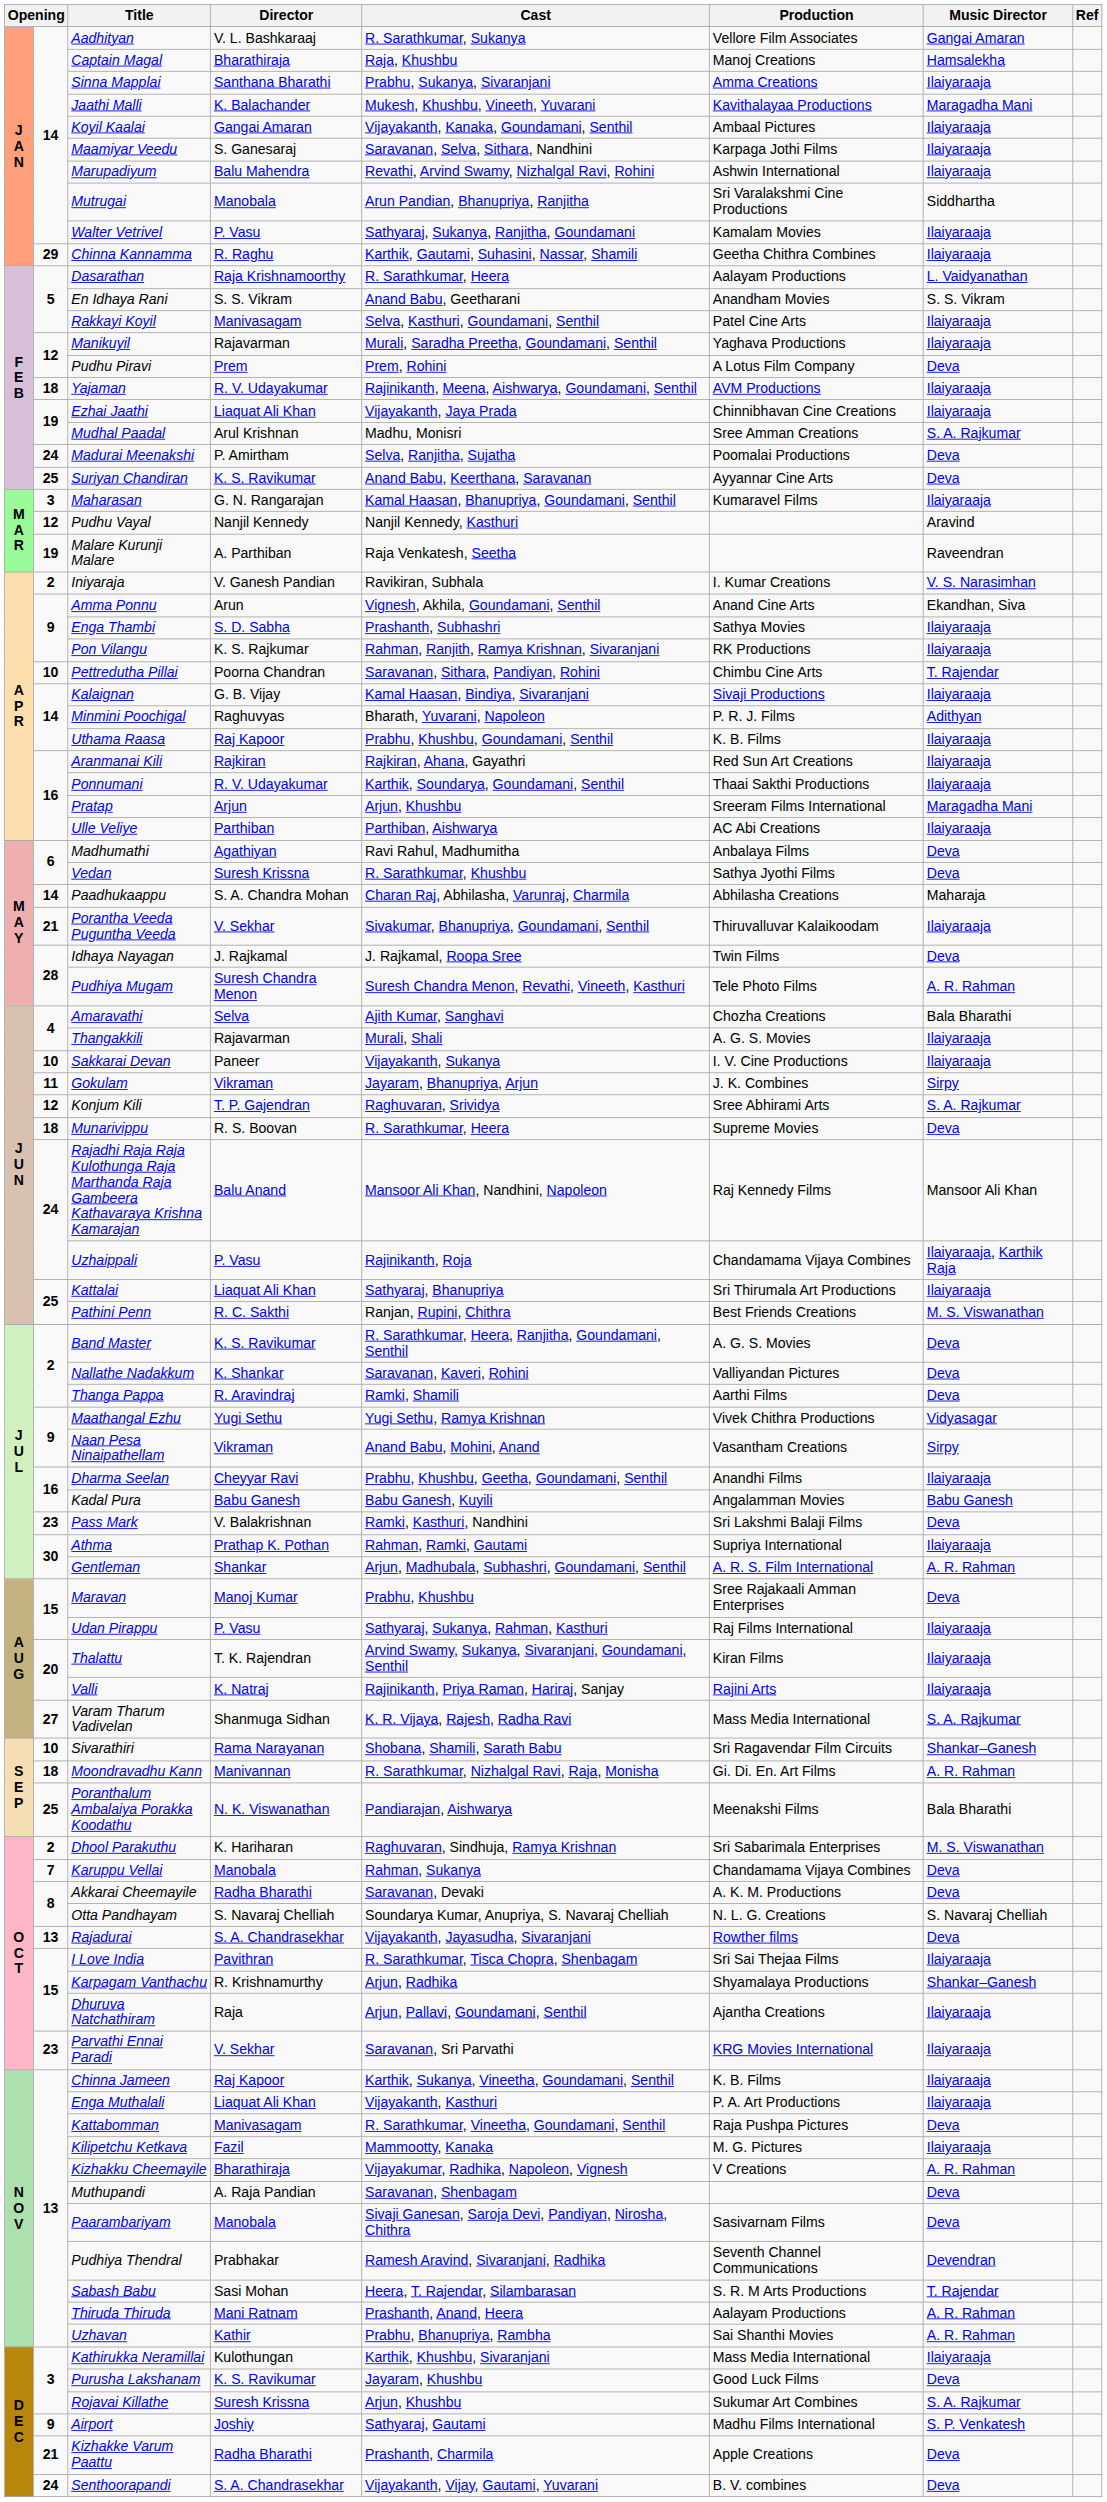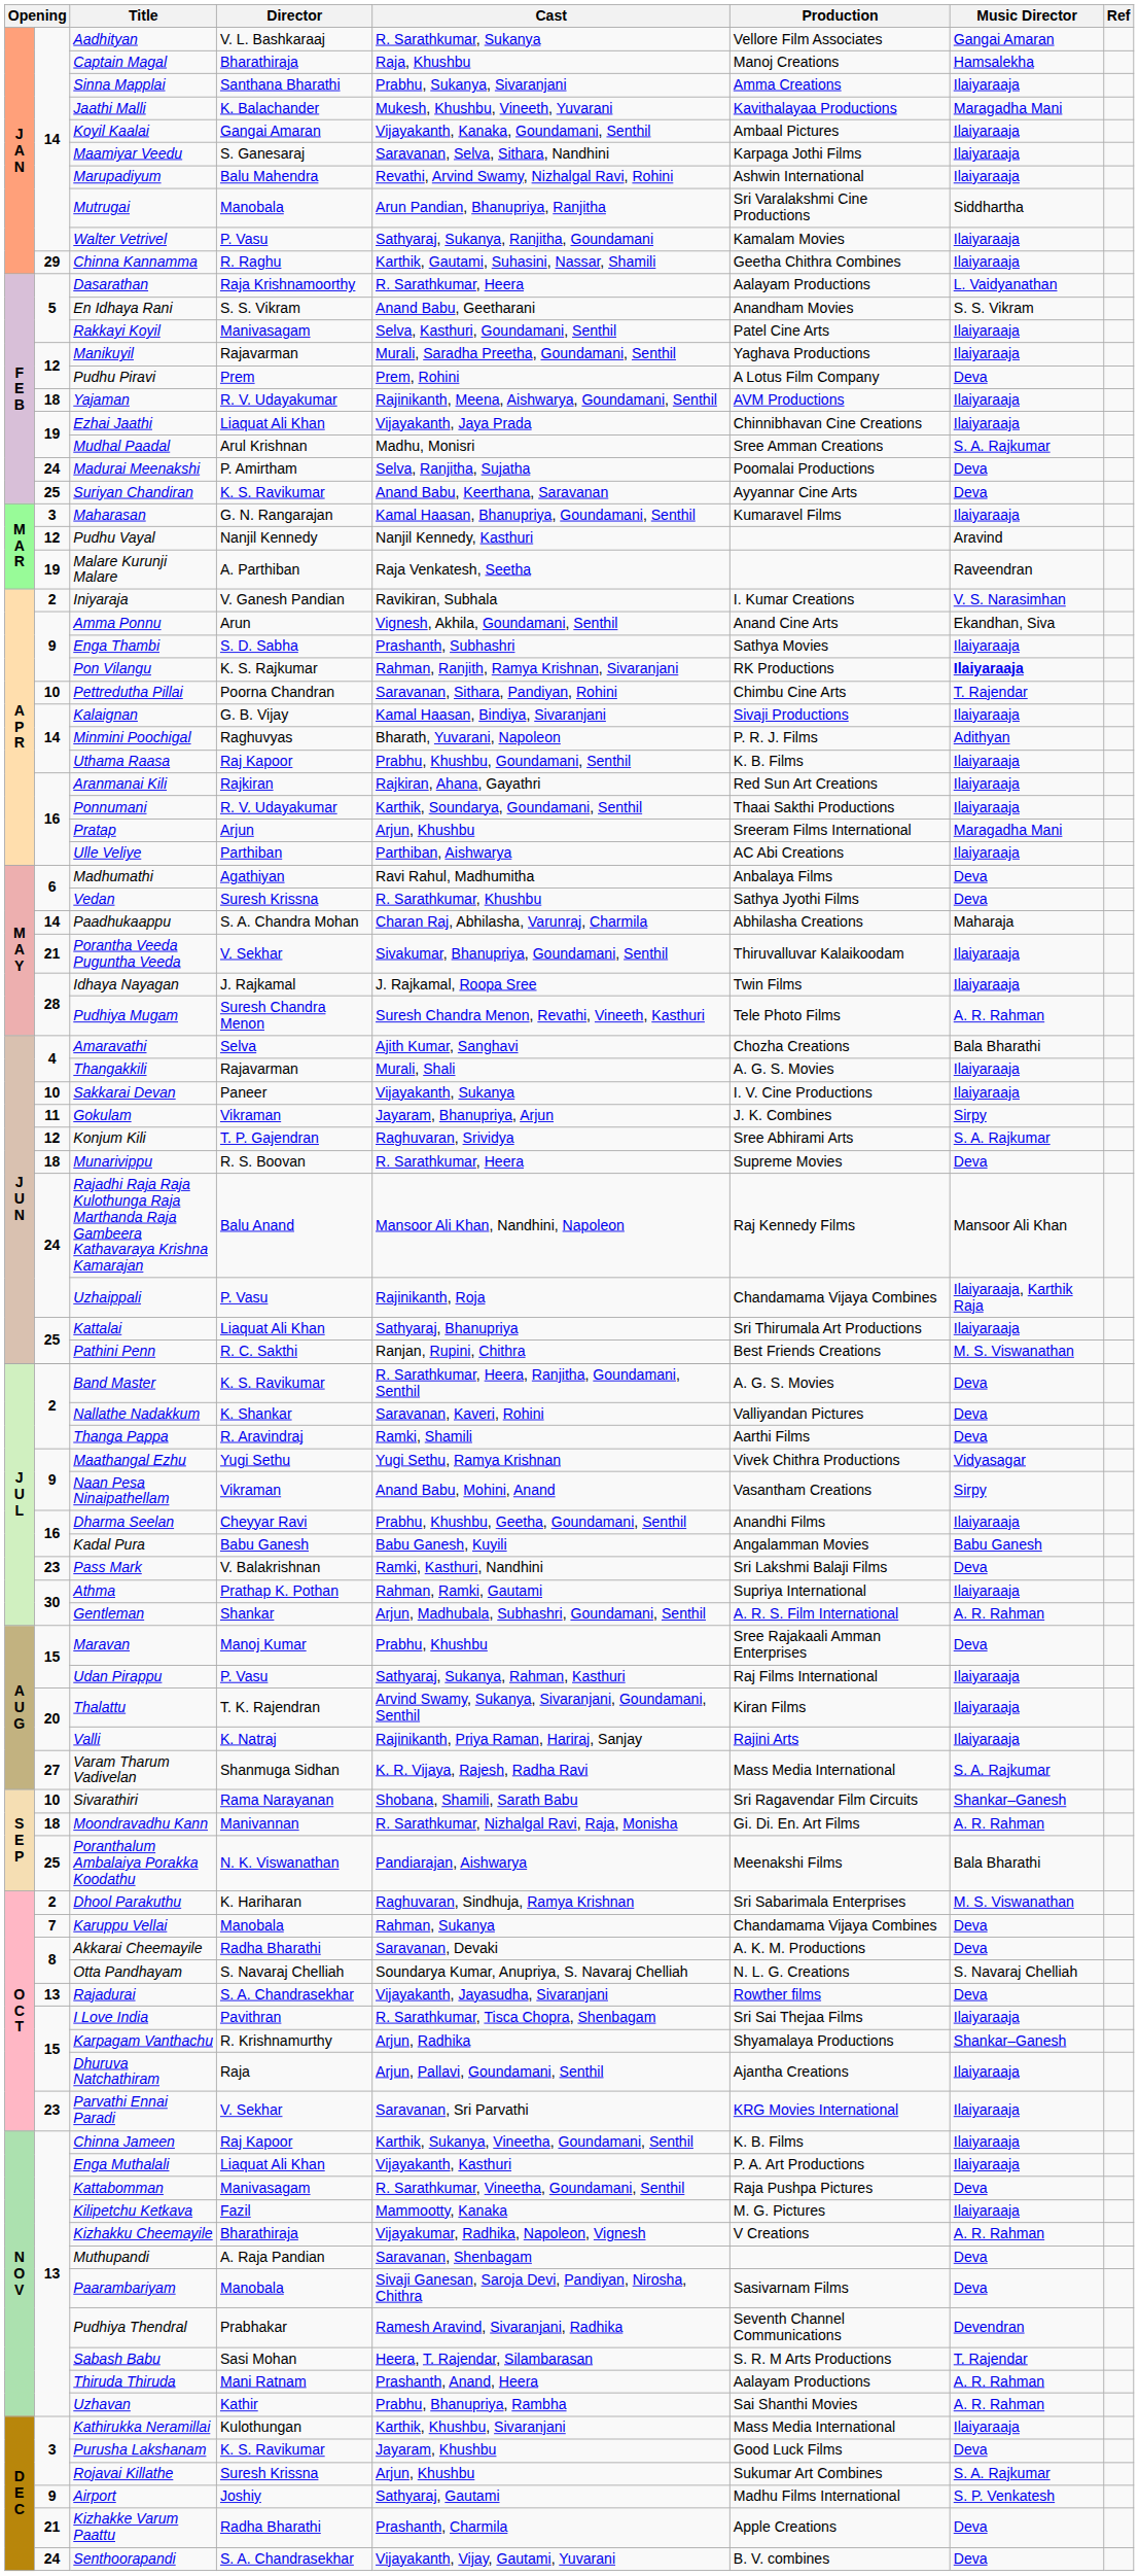Pon Vilangu | Music Director: normal -> bold
Idhaya Nayagan | Music Director: Deva -> Ilaiyaraaja
